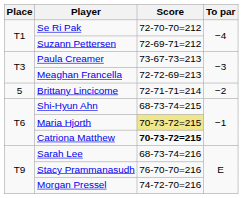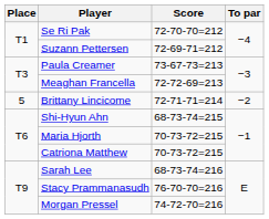Maria Hjorth | Score: khaki background -> no background
Catriona Matthew | Score: bold -> normal
